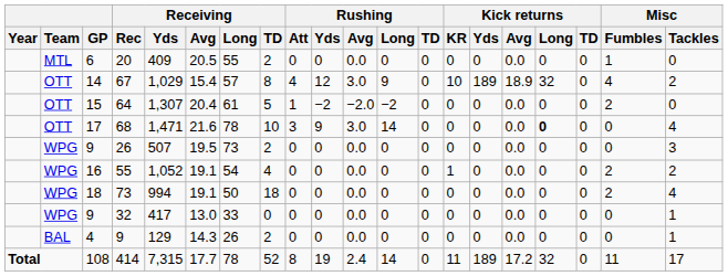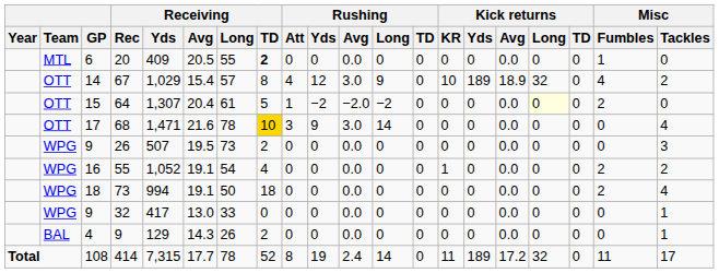20 | Receiving / TD: normal -> bold
64 | Kick returns / Long: no background -> lightyellow background
68 | Receiving / TD: no background -> gold background
68 | Kick returns / Long: bold -> normal
